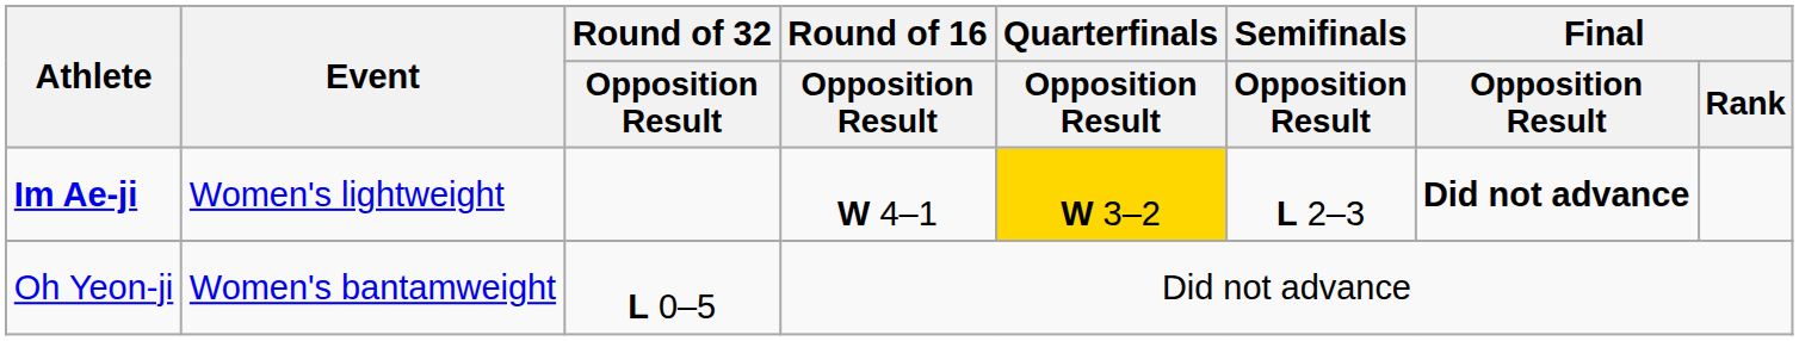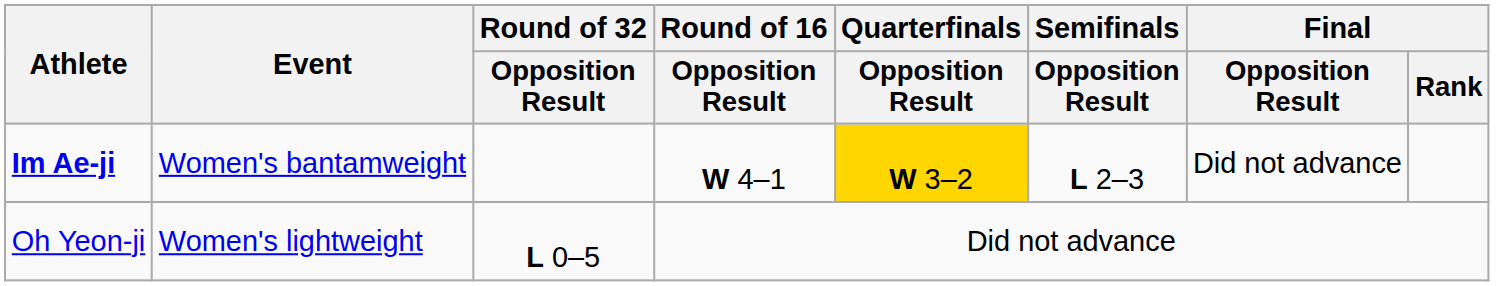Im Ae-ji | Event: Women's lightweight -> Women's bantamweight
Im Ae-ji | Final / Opposition Result: bold -> normal
Oh Yeon-ji | Event: Women's bantamweight -> Women's lightweight
